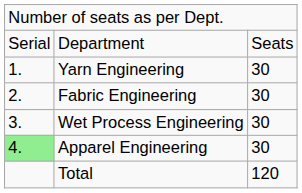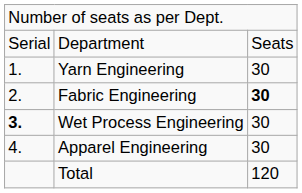Fabric Engineering | column 3: normal -> bold
Wet Process Engineering | column 1: normal -> bold
Apparel Engineering | column 1: lightgreen background -> no background
